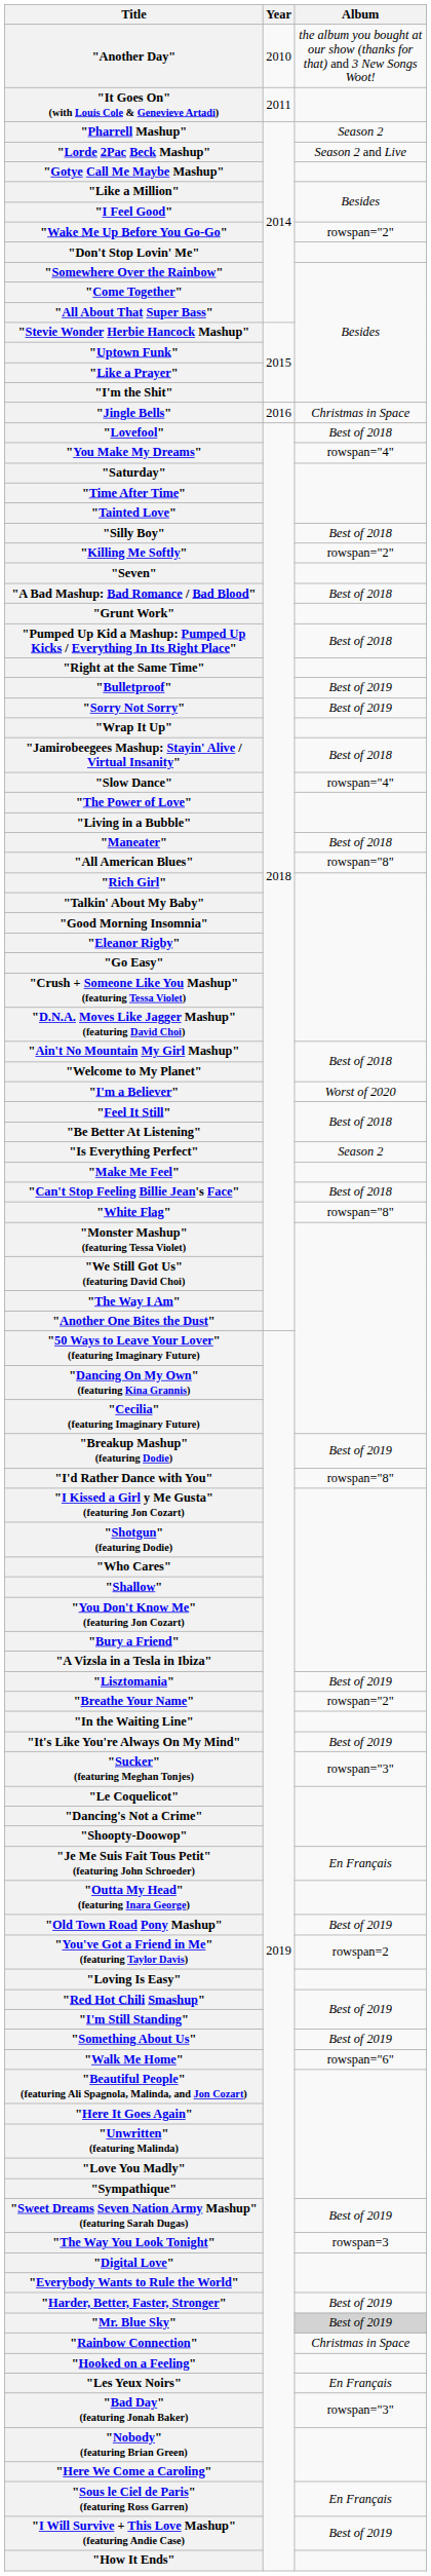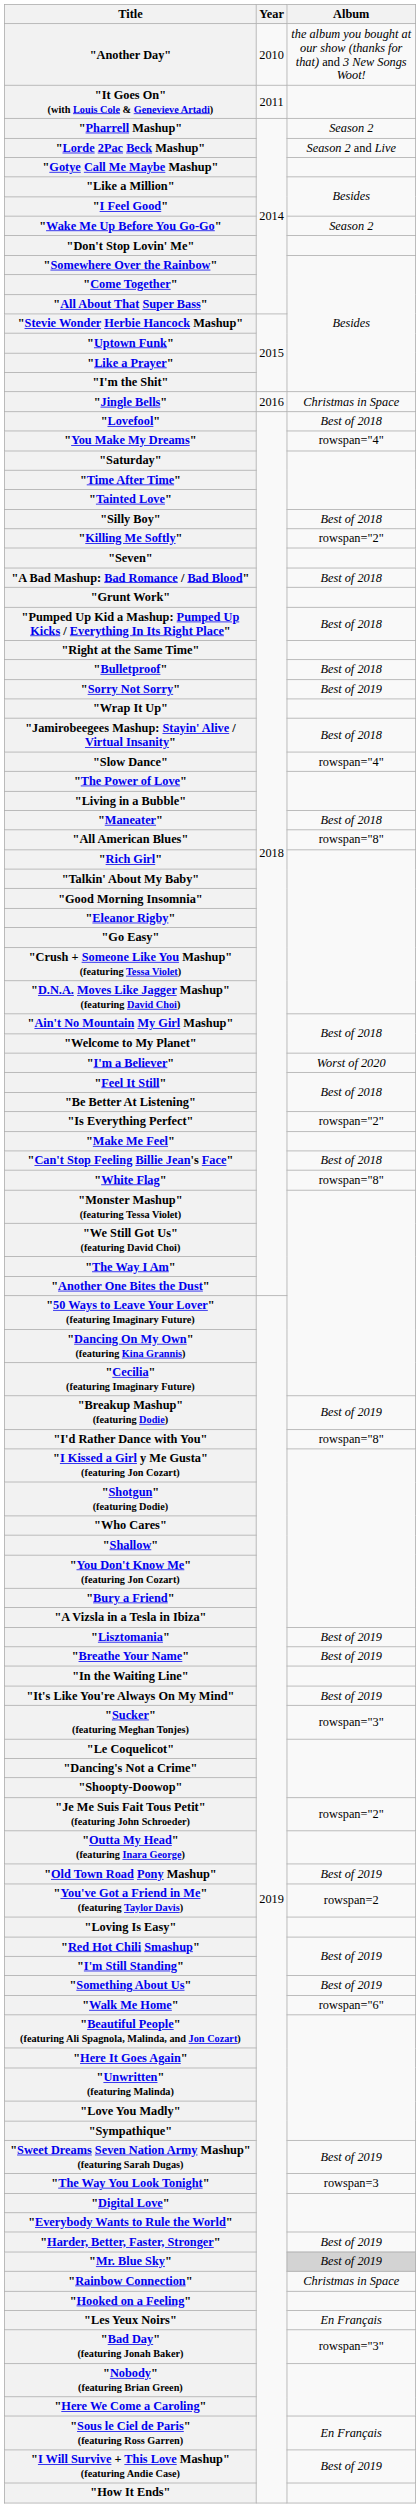"Wake Me Up Before You Go-Go" | Album: rowspan="2" -> Season 2
"Bulletproof" | Album: Best of 2019 -> Best of 2018
"Is Everything Perfect" | Album: Season 2 -> rowspan="2"
"Breathe Your Name" | Album: rowspan="2" -> Best of 2019
"Je Me Suis Fait Tous Petit" (featuring John Schroeder) | Album: En Français -> rowspan="2"
